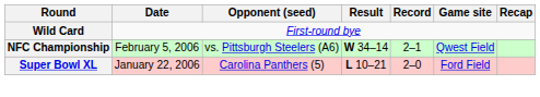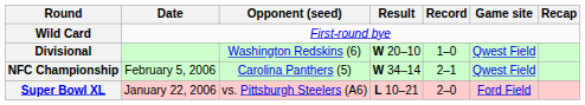+ row: Divisional | Washington Redskins (6) | W 20–10 | 1–0 | Qwest Field
NFC Championship | Opponent (seed): vs. Pittsburgh Steelers (A6) -> Carolina Panthers (5)
Super Bowl XL | Opponent (seed): Carolina Panthers (5) -> vs. Pittsburgh Steelers (A6)
